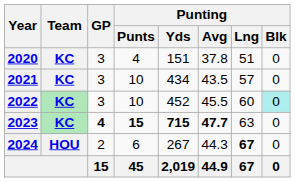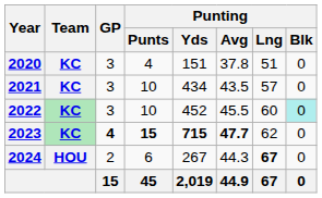2023 | Punting / Lng: 63 -> 62
